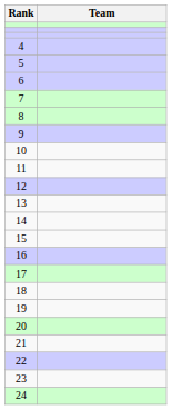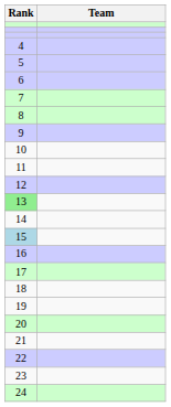row 14 | Rank: no background -> lightgreen background
row 16 | Rank: no background -> lightblue background
